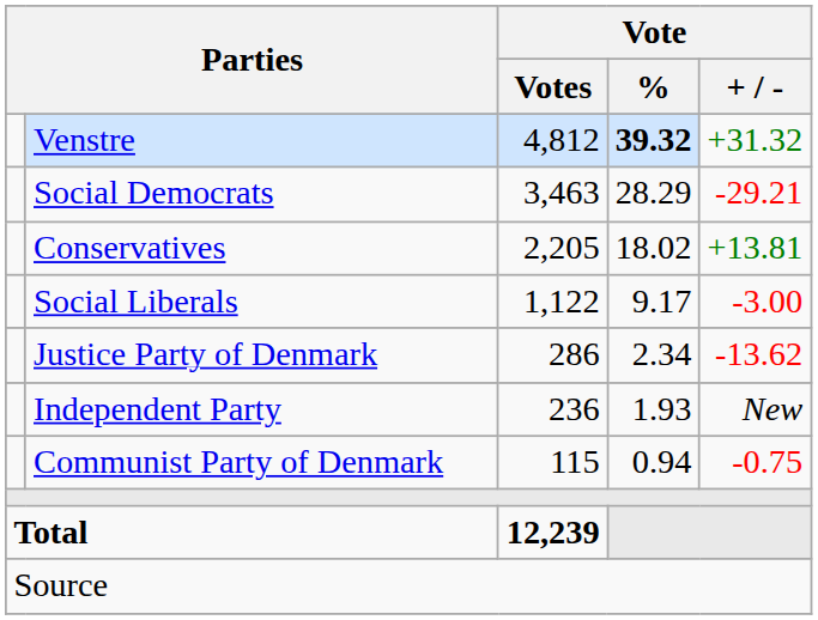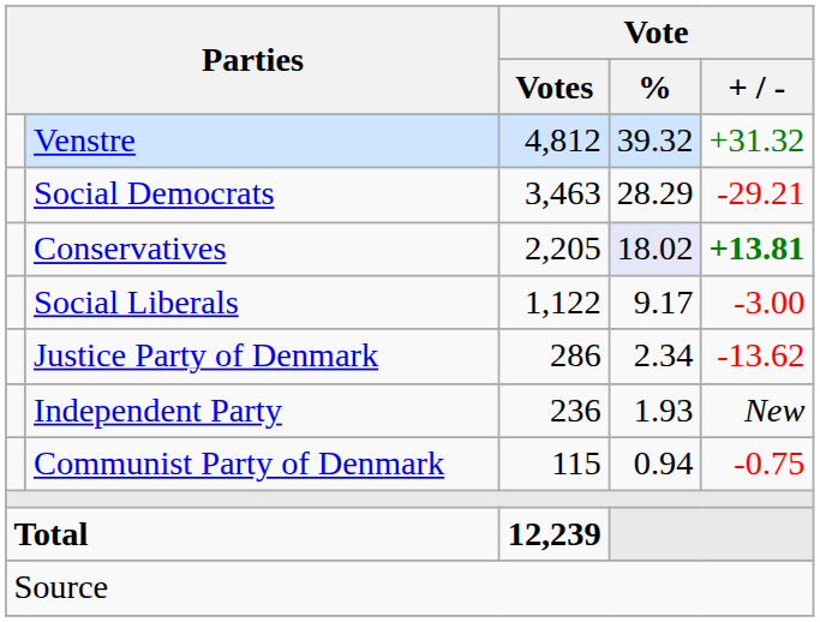Venstre | Vote / %: bold -> normal
Conservatives | Vote / %: no background -> lavender background
Conservatives | Vote / + / -: normal -> bold
